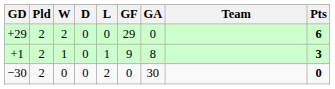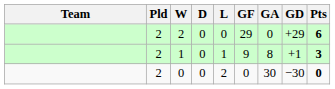columns swapped: Team <-> GD
